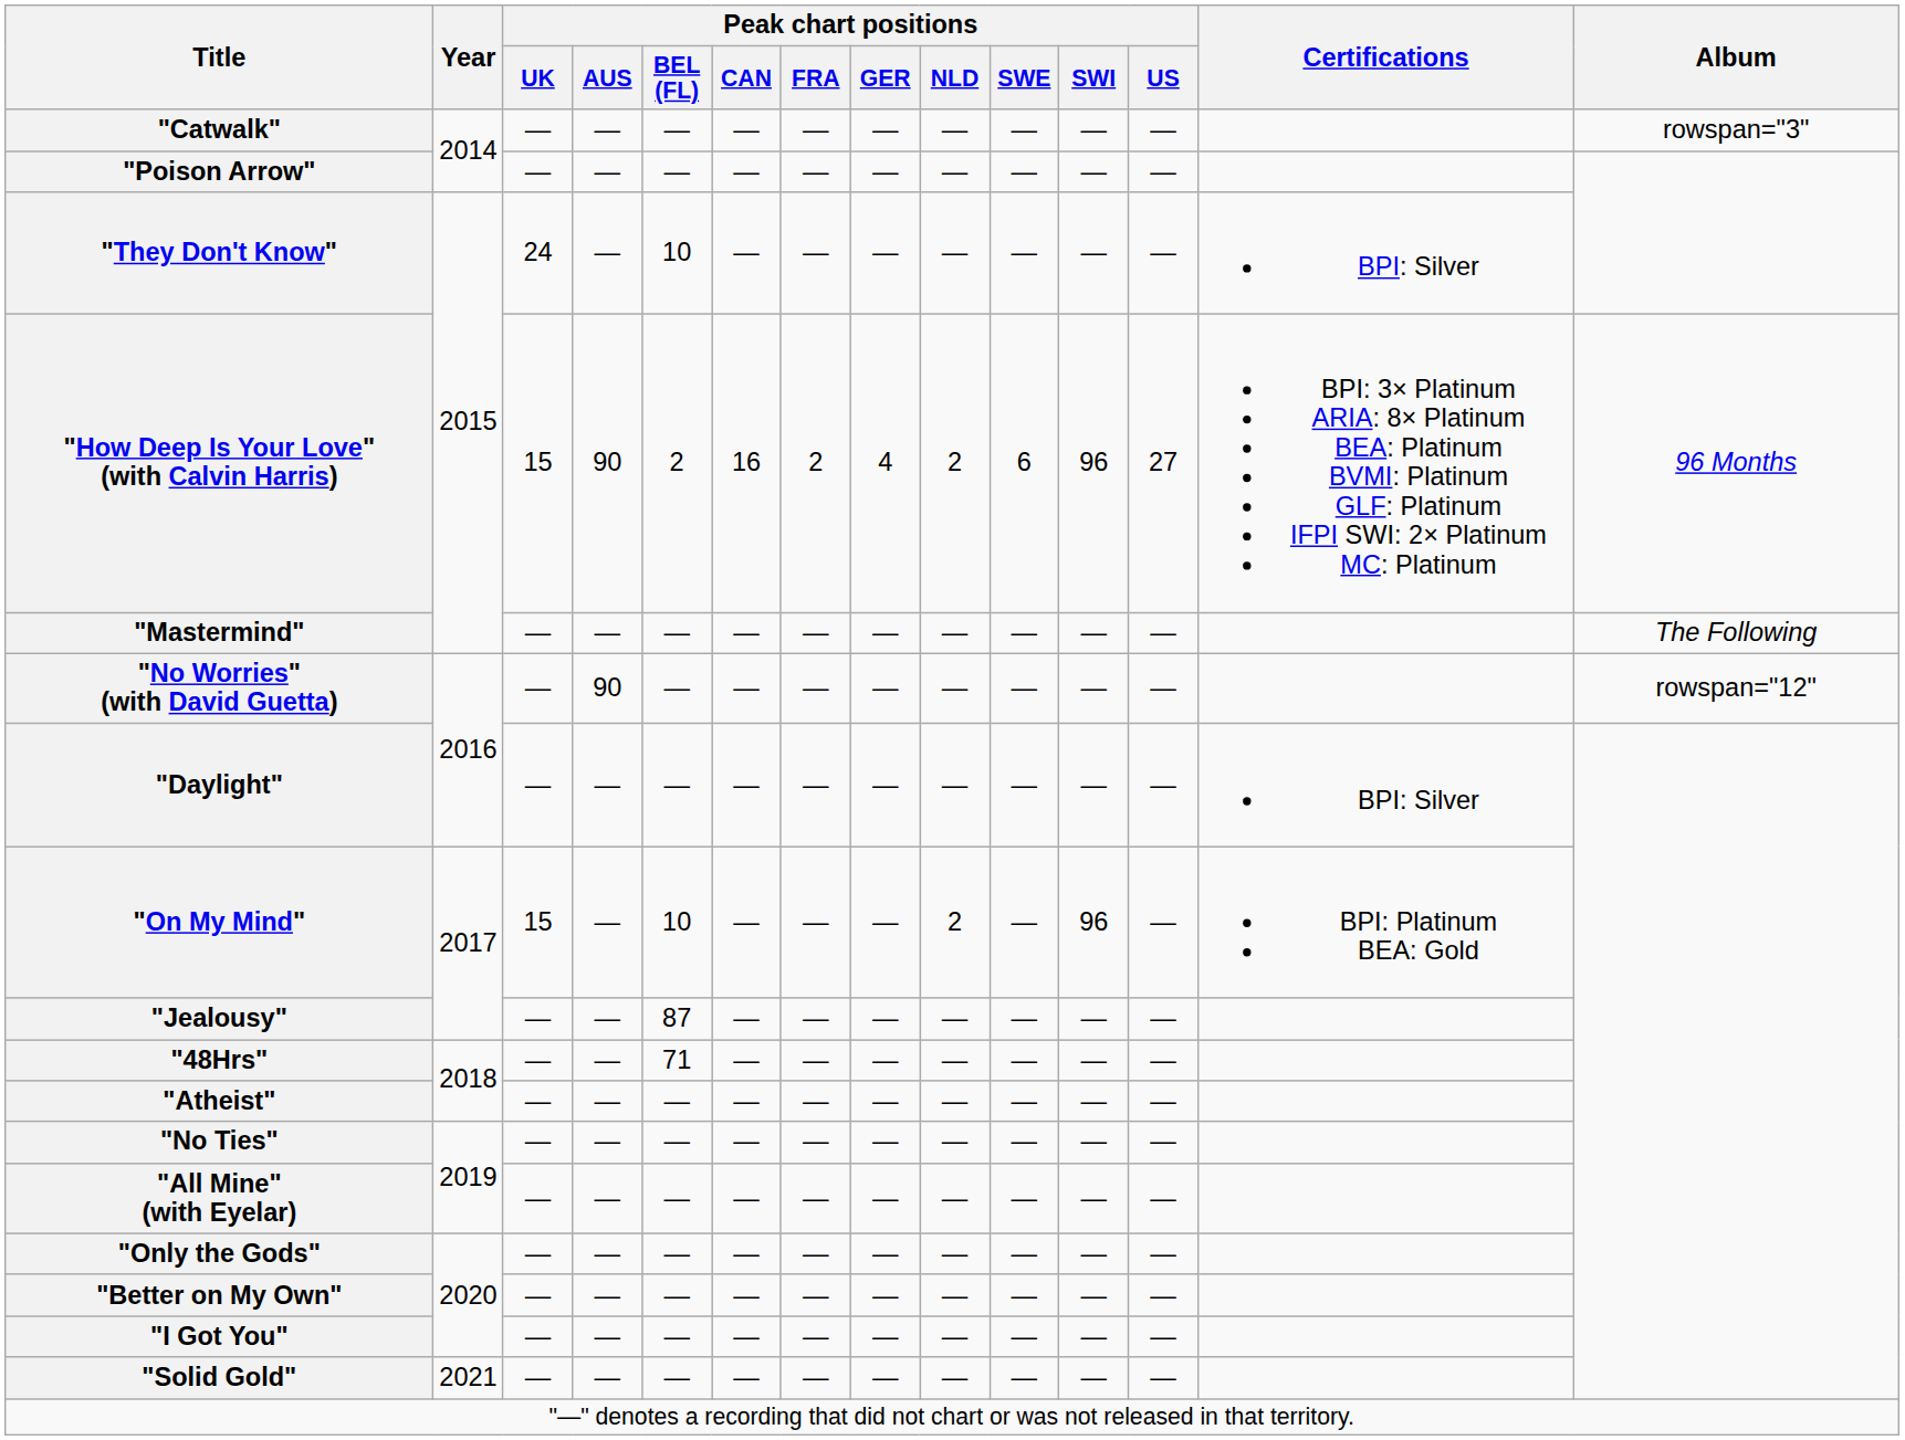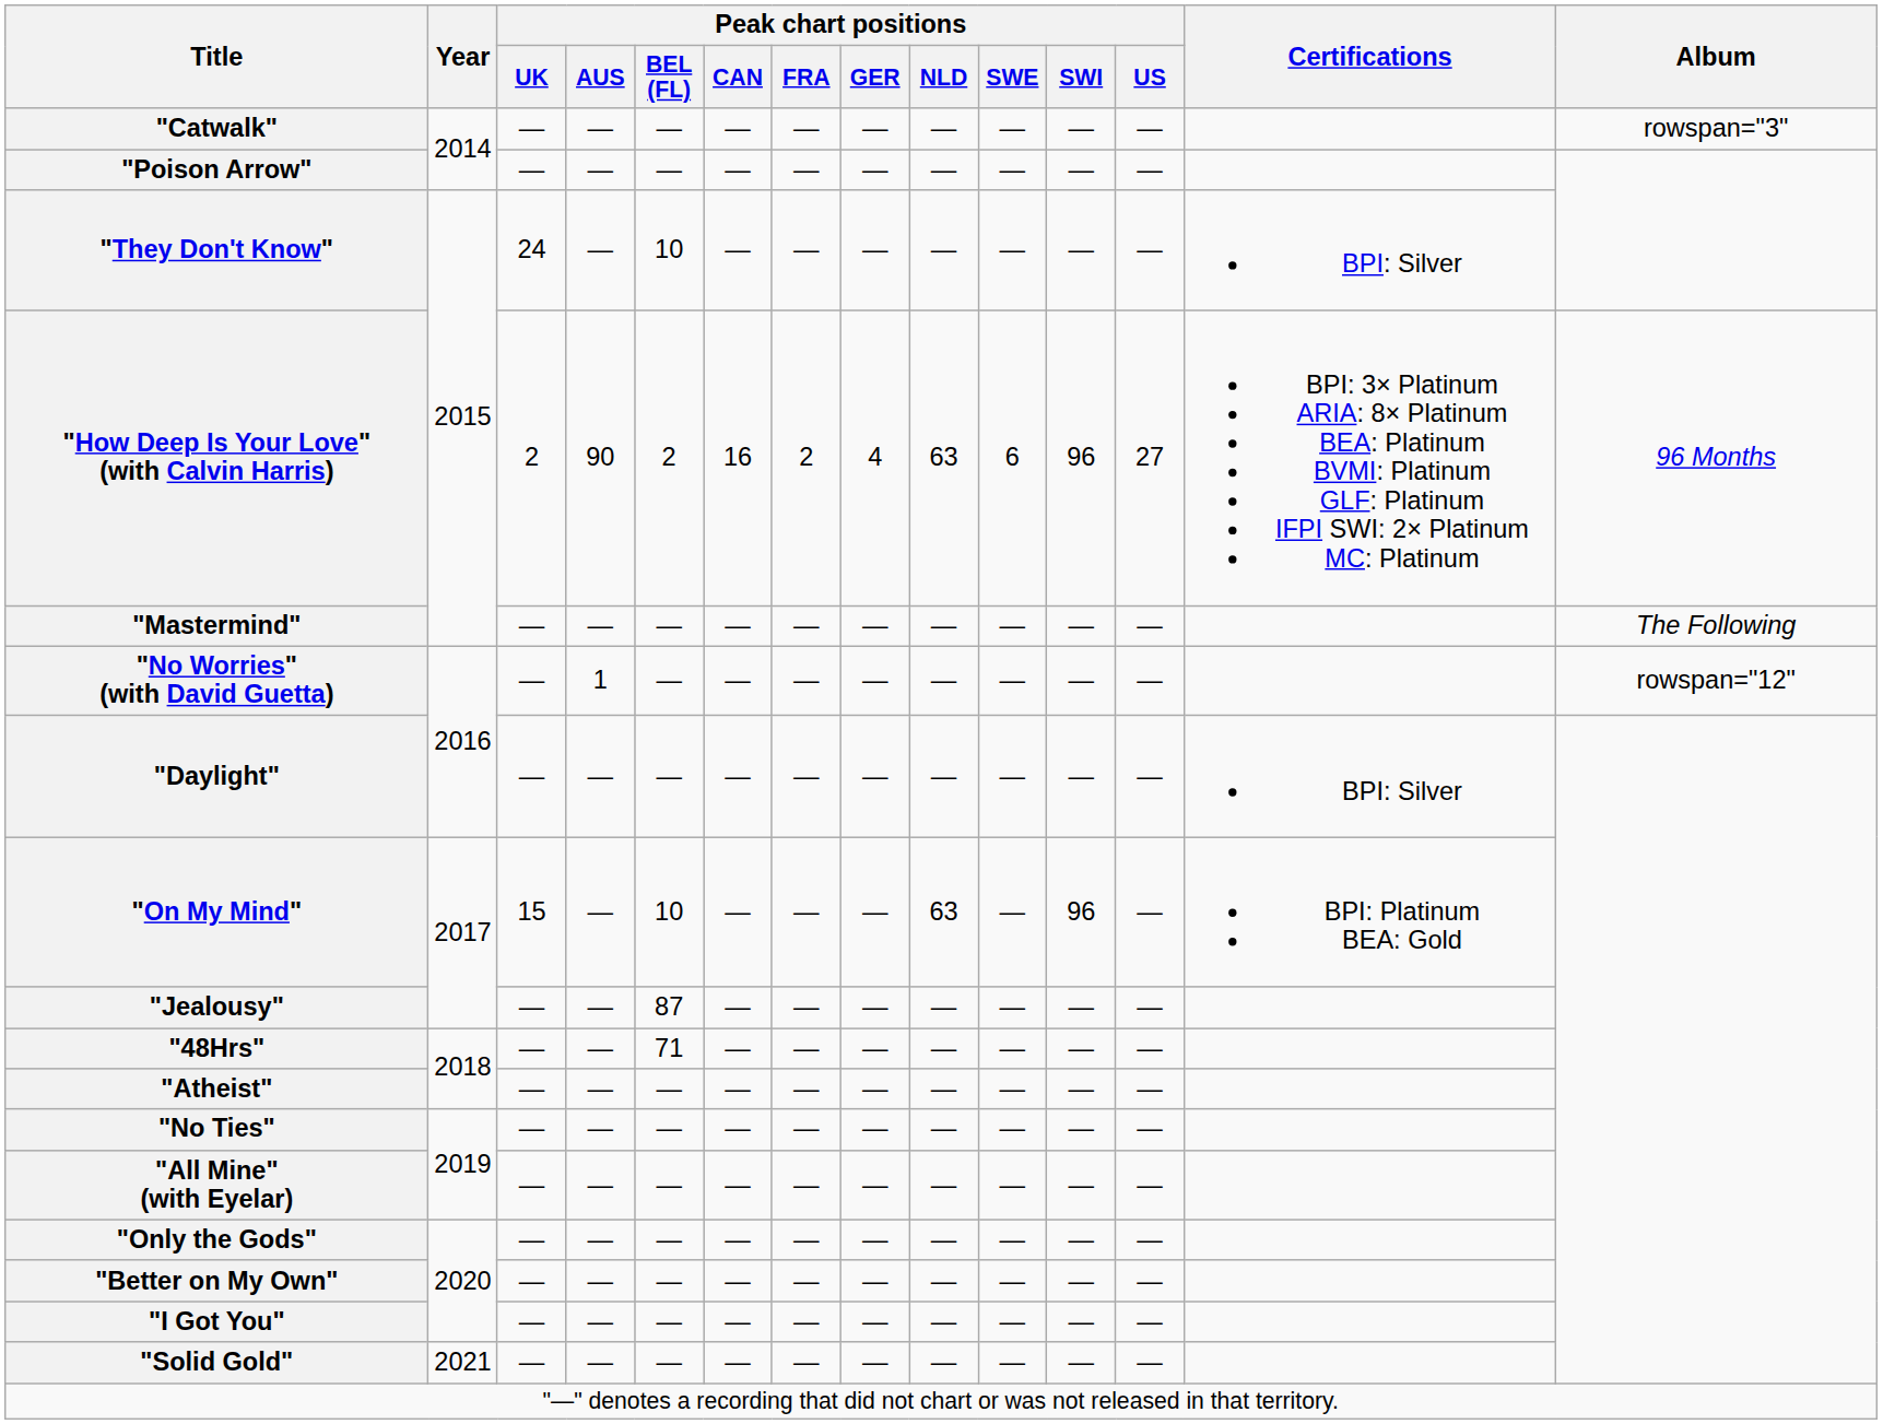"How Deep Is Your Love" (with Calvin Harris) | Peak chart positions / UK: 15 -> 2
"How Deep Is Your Love" (with Calvin Harris) | Peak chart positions / NLD: 2 -> 63
"No Worries" (with David Guetta) | Peak chart positions / AUS: 90 -> 1
"On My Mind" | Peak chart positions / NLD: 2 -> 63
